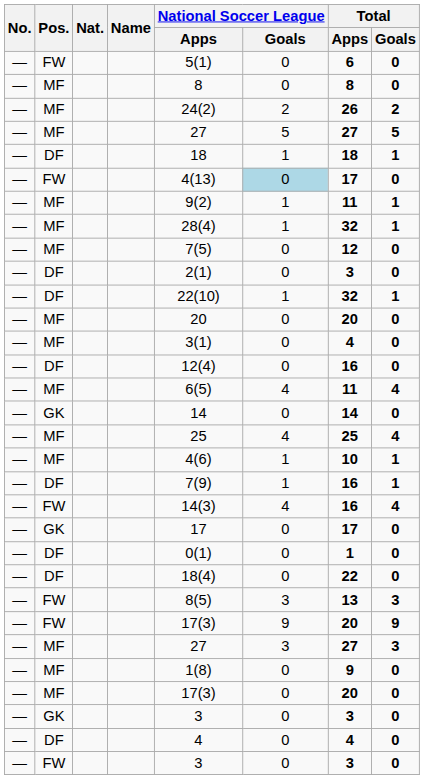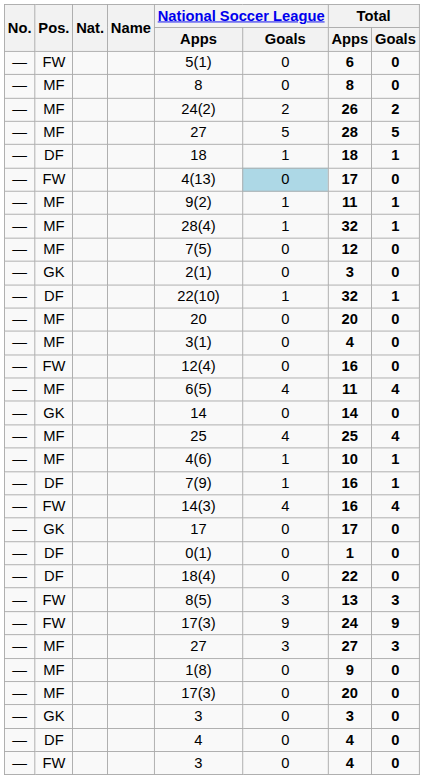row 6 | Total / Apps: 27 -> 28
row 12 | Pos.: DF -> GK
row 16 | Pos.: DF -> FW
row 27 | Total / Apps: 20 -> 24
row 33 | Total / Apps: 3 -> 4
